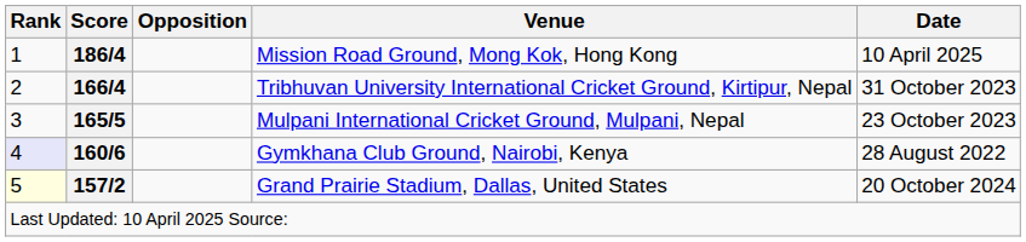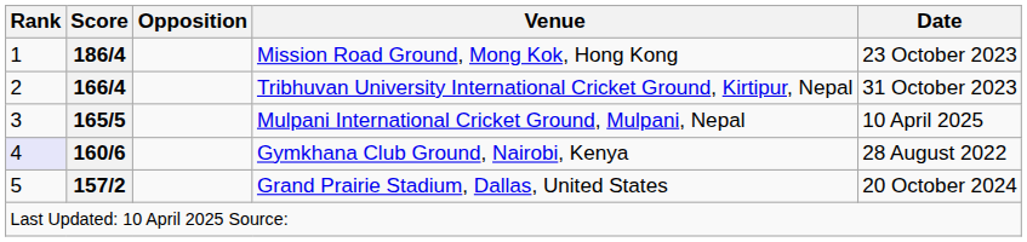Mission Road Ground, Mong Kok, Hong Kong | Date: 10 April 2025 -> 23 October 2023
Mulpani International Cricket Ground, Mulpani, Nepal | Date: 23 October 2023 -> 10 April 2025
Grand Prairie Stadium, Dallas, United States | Rank: lightyellow background -> no background
